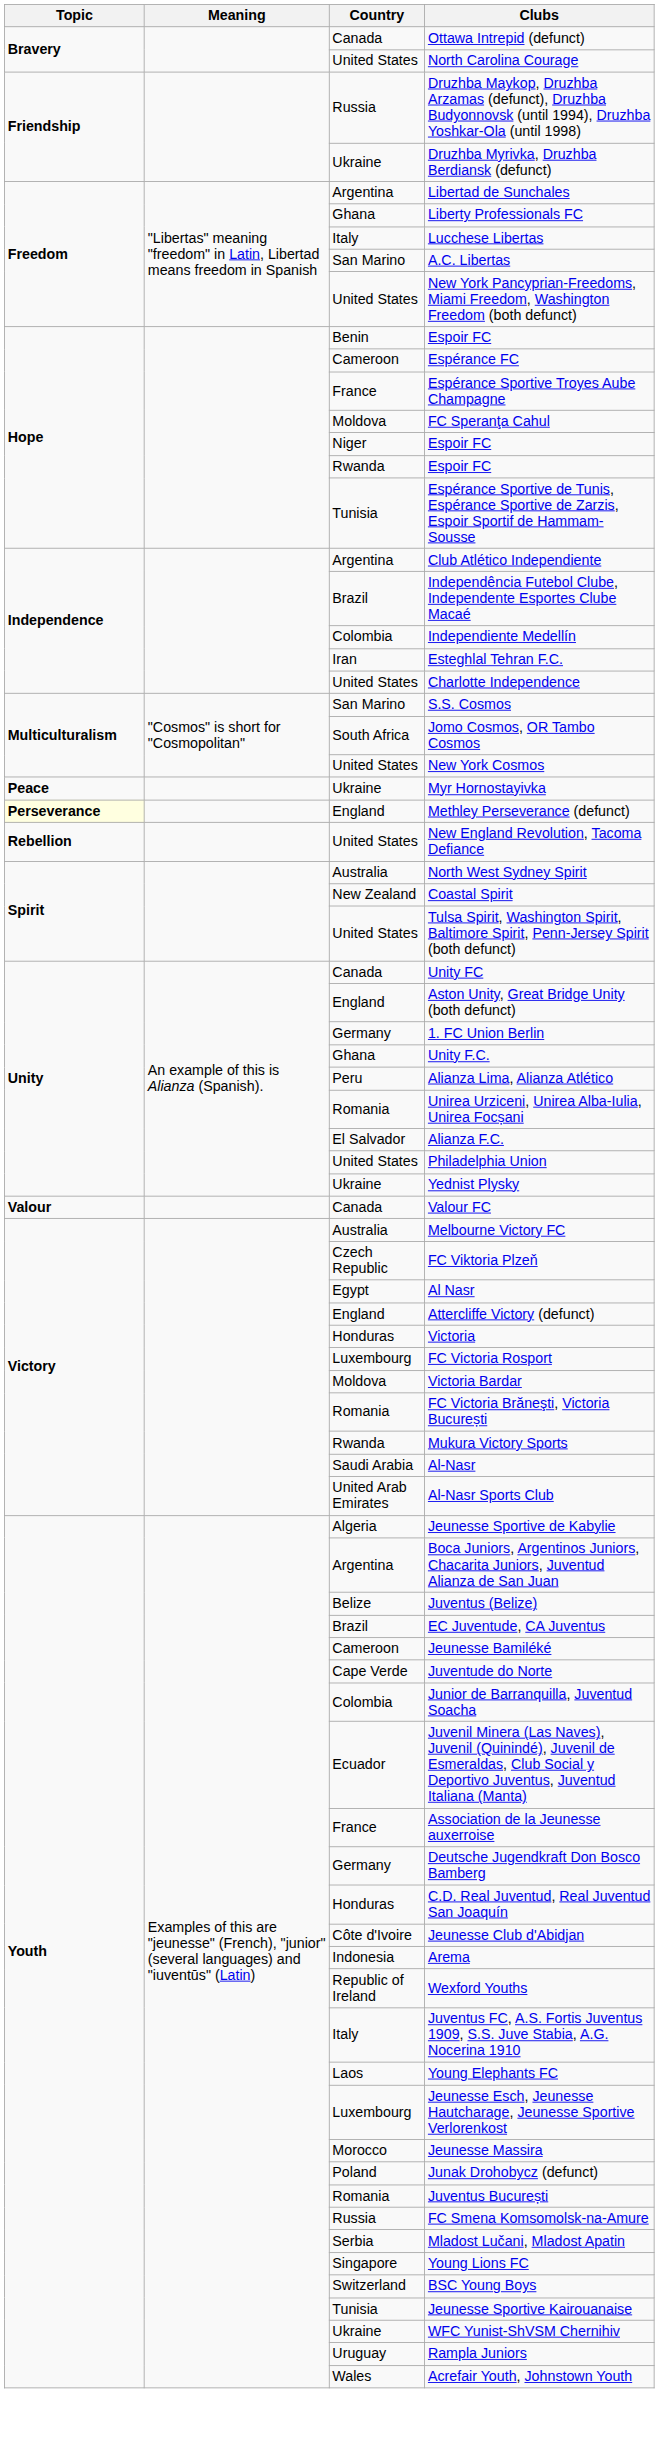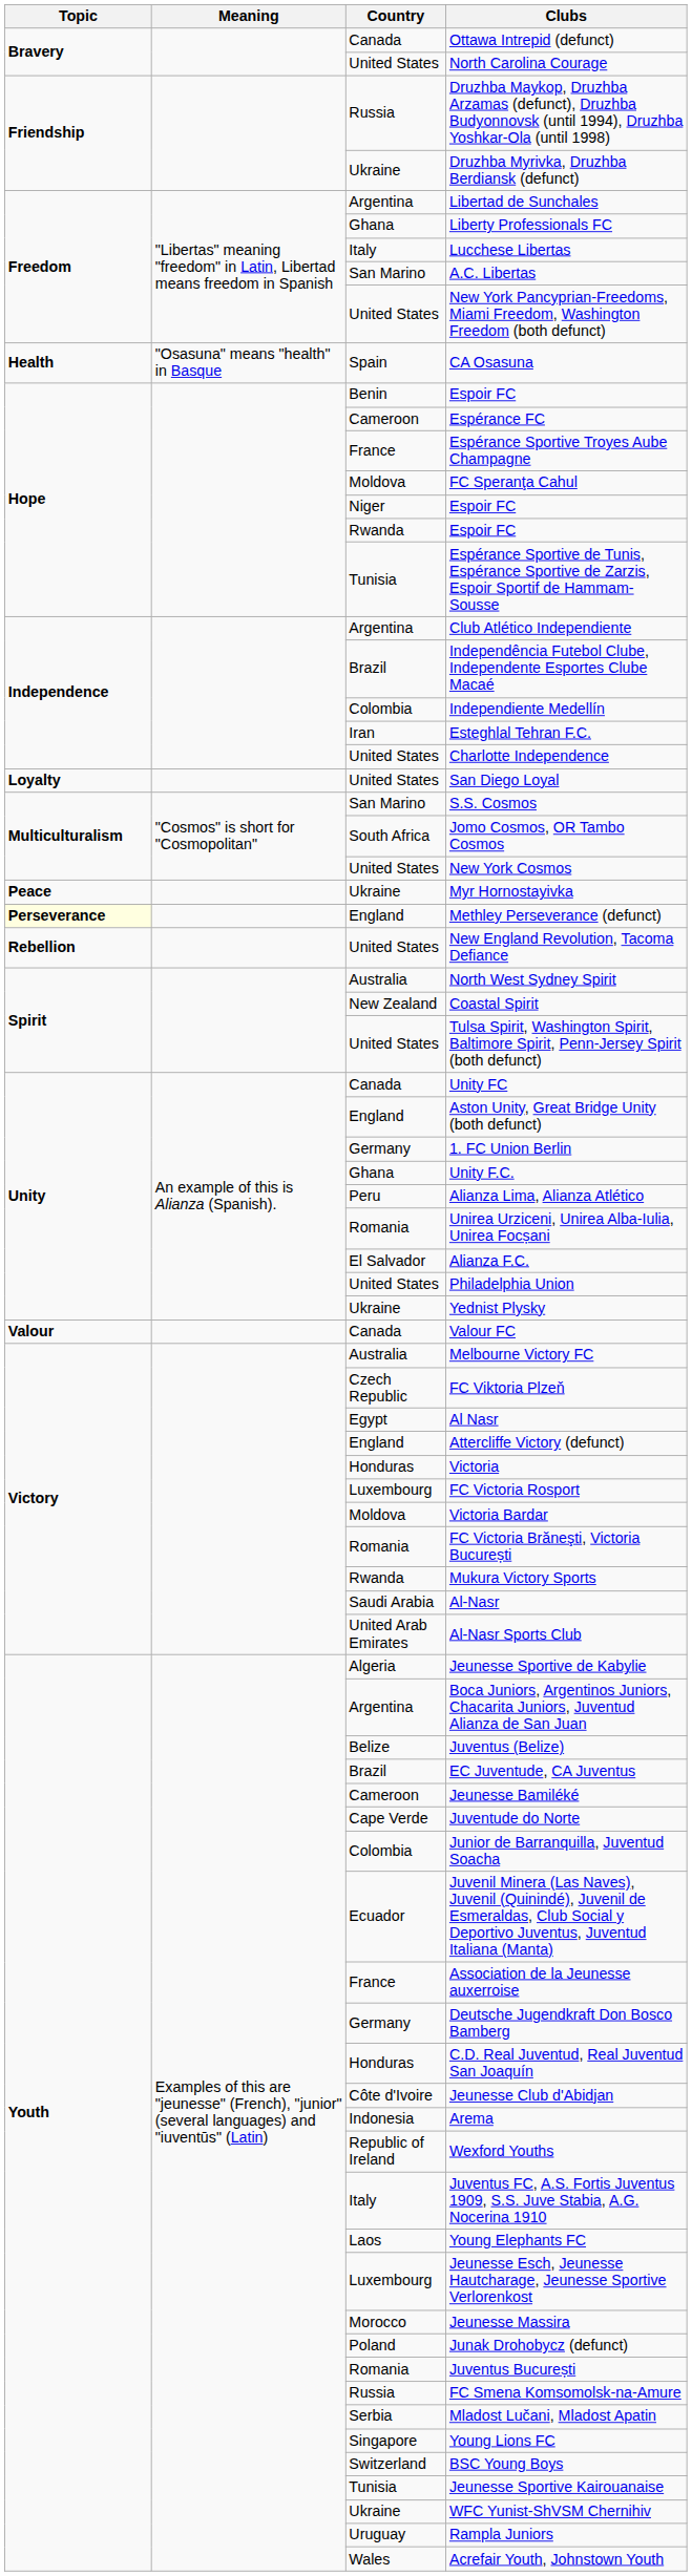+ row: Health | "Osasuna" means "health" in Basque | Spain | CA Osasuna
+ row: Loyalty | United States | San Diego Loyal
